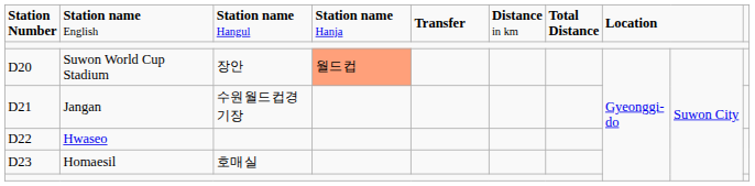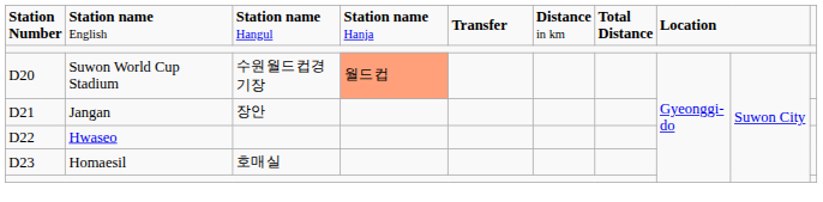D20 | column 3: 장안 -> 수원월드컵경기장
D21 | column 3: 수원월드컵경기장 -> 장안
